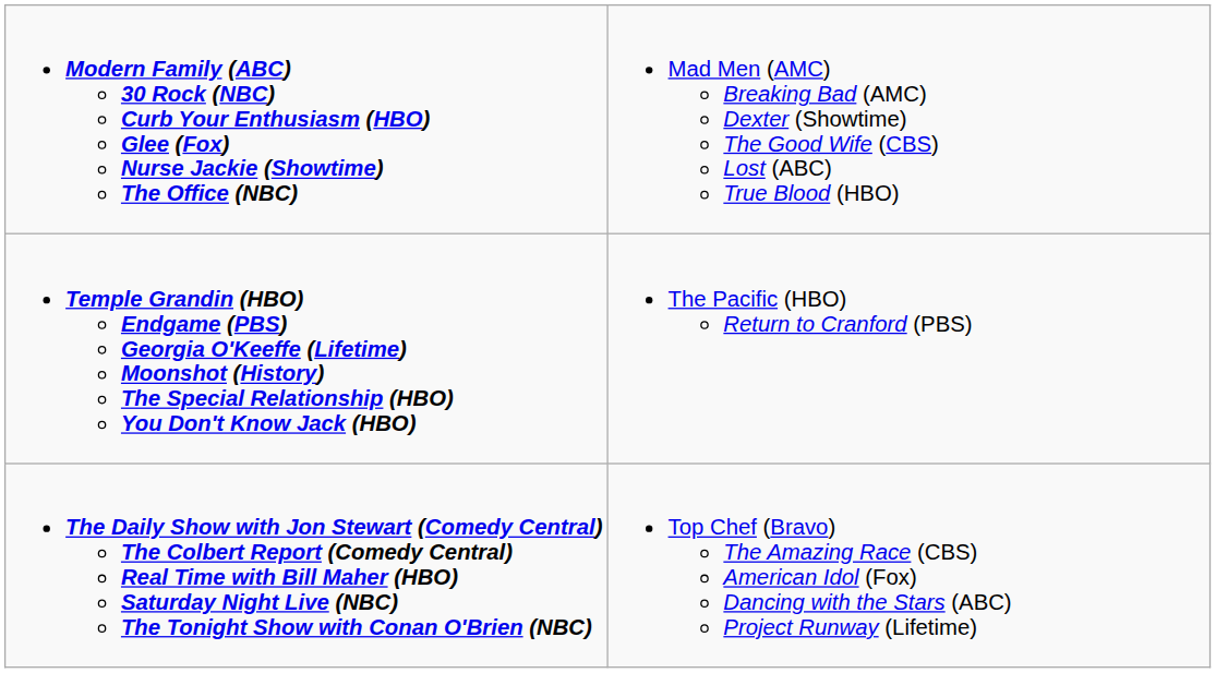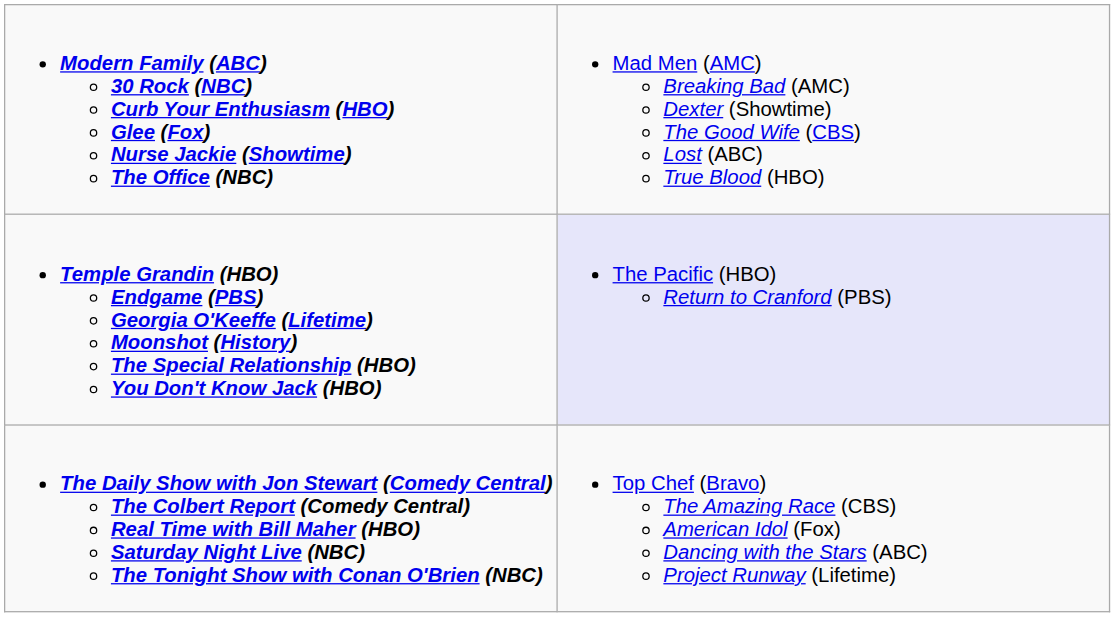row 2 | column 2: no background -> lavender background
